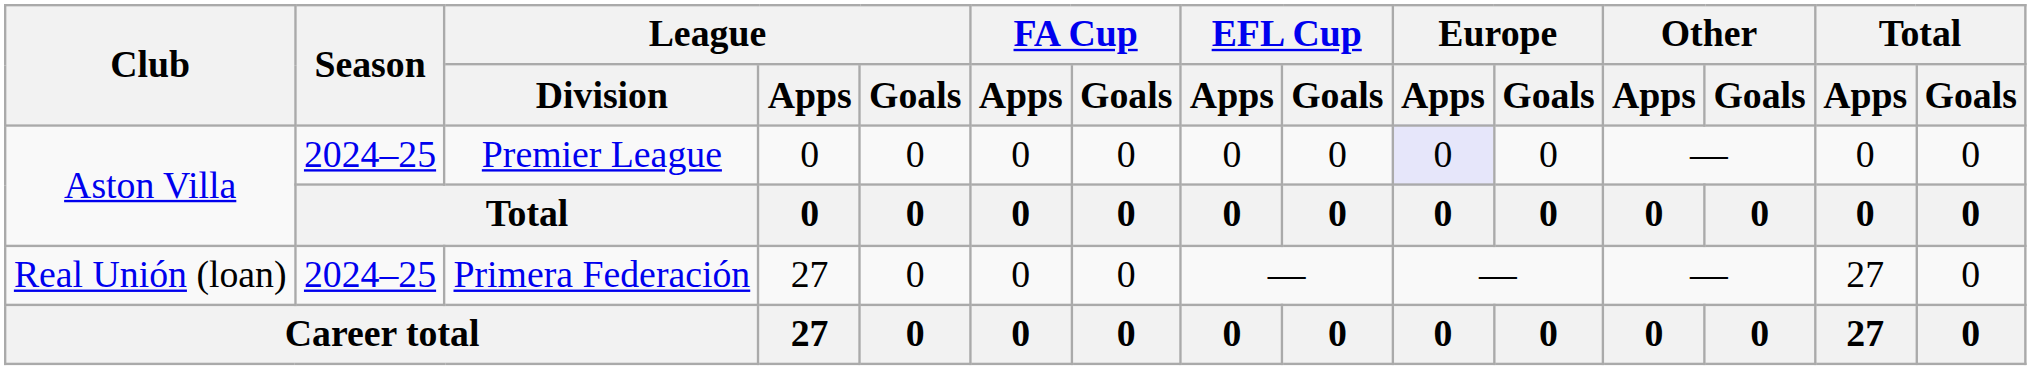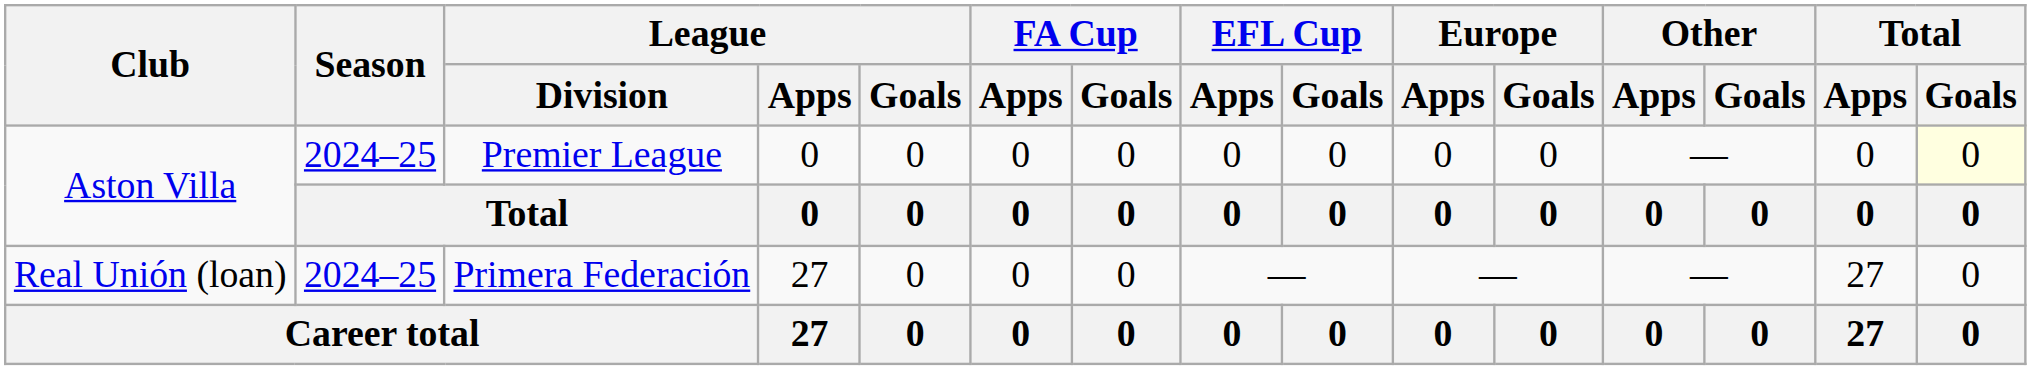Aston Villa / Premier League | Europe / Apps: lavender background -> no background
Aston Villa / Premier League | Total / Goals: no background -> lightyellow background
